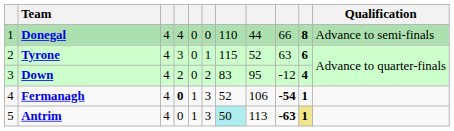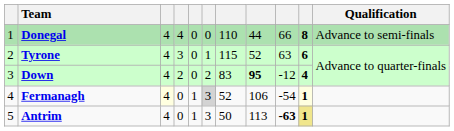Down | column 8: normal -> bold
Fermanagh | column 3: no background -> lightyellow background
Fermanagh | column 4: bold -> normal
Fermanagh | column 6: no background -> lightgrey background
Fermanagh | column 9: bold -> normal
Fermanagh | column 10: no background -> lightyellow background
Antrim | column 7: paleturquoise background -> no background
